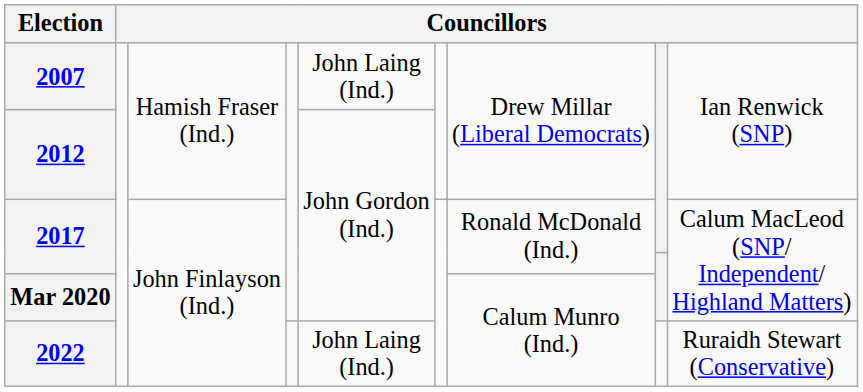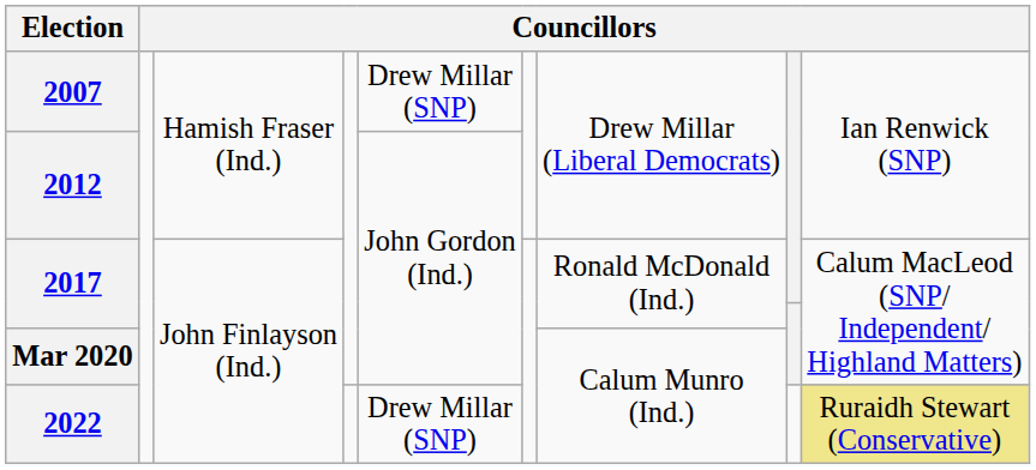2007 | column 5: John Laing (Ind.) -> Drew Millar (SNP)
2022 | column 5: John Laing (Ind.) -> Drew Millar (SNP)
2022 | column 9: no background -> khaki background
